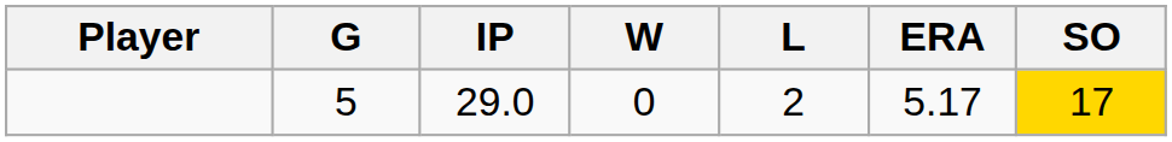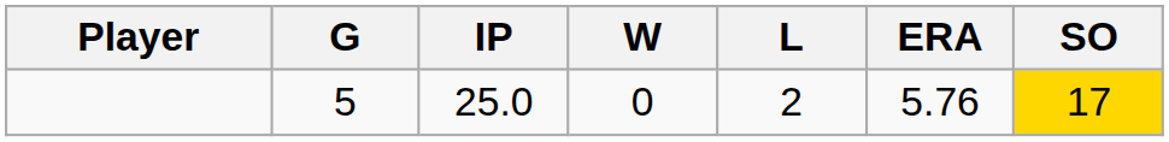row 2 | IP: 29.0 -> 25.0
row 2 | ERA: 5.17 -> 5.76
